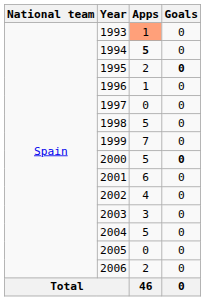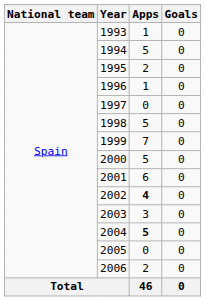1993 | Apps: lightsalmon background -> no background
1994 | Apps: bold -> normal
1995 | Goals: bold -> normal
2000 | Goals: bold -> normal
2002 | Apps: normal -> bold
2004 | Apps: normal -> bold
